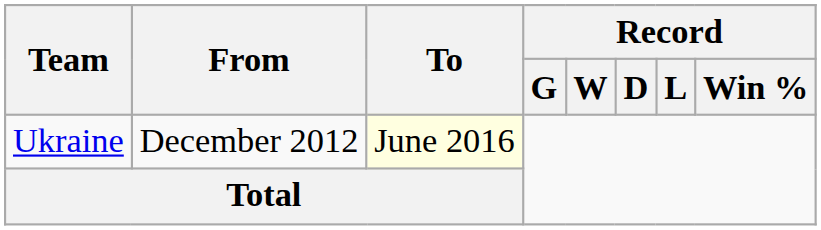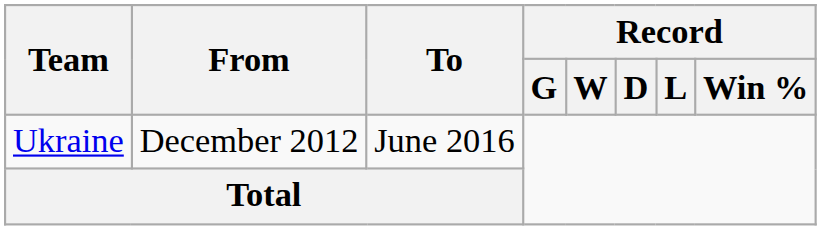Ukraine | To: lightyellow background -> no background
